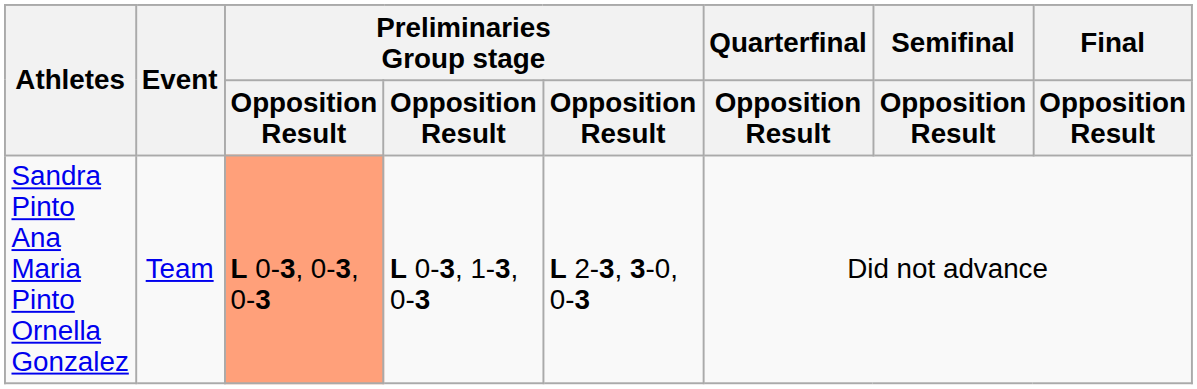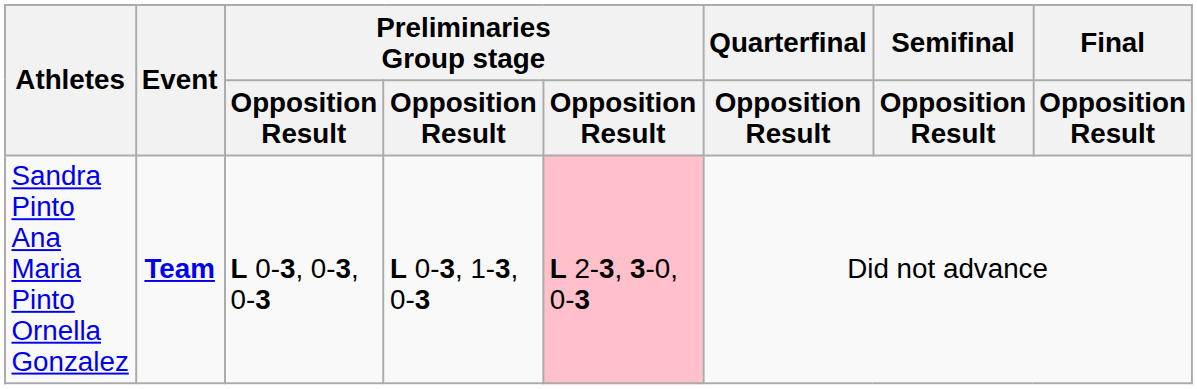Sandra Pinto Ana Maria Pinto Ornella Gonzalez | Event: normal -> bold
Sandra Pinto Ana Maria Pinto Ornella Gonzalez | column 3: lightsalmon background -> no background
Sandra Pinto Ana Maria Pinto Ornella Gonzalez | column 5: no background -> pink background
